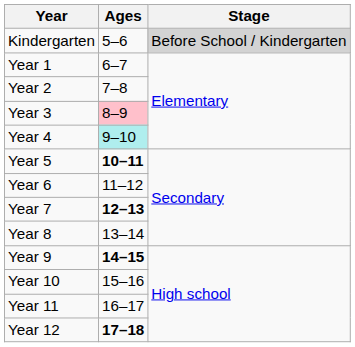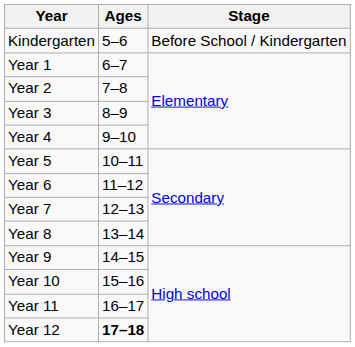Kindergarten | Stage: lightgrey background -> no background
Year 3 | Ages: pink background -> no background
Year 4 | Ages: paleturquoise background -> no background
Year 5 | Ages: bold -> normal
Year 7 | Ages: bold -> normal
Year 9 | Ages: bold -> normal
